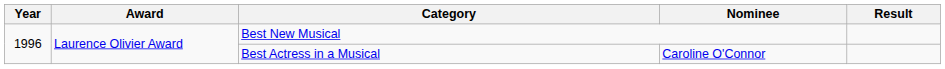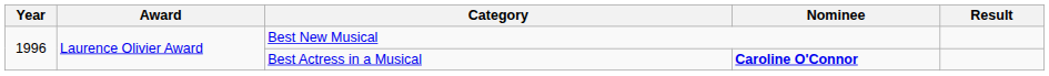Best Actress in a Musical | Nominee: normal -> bold
